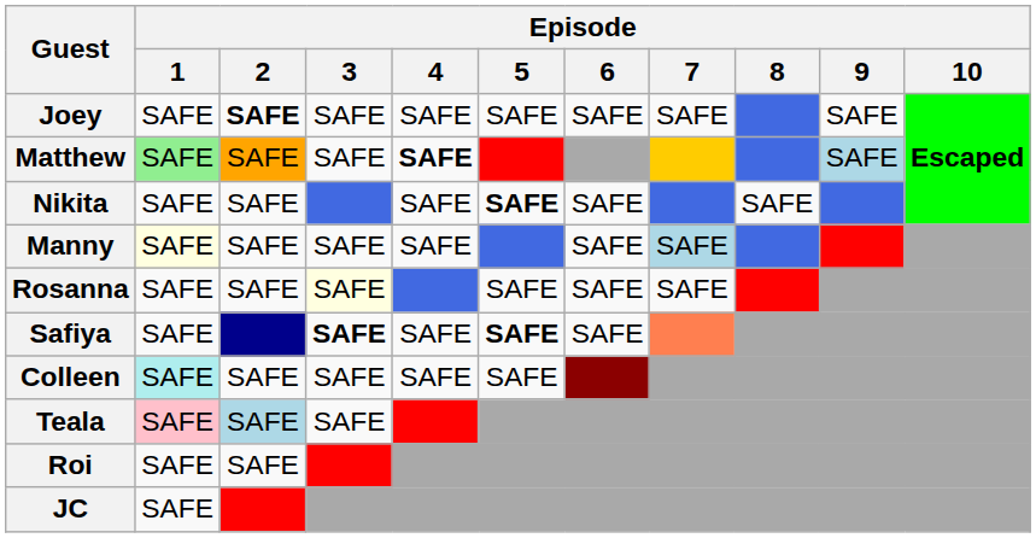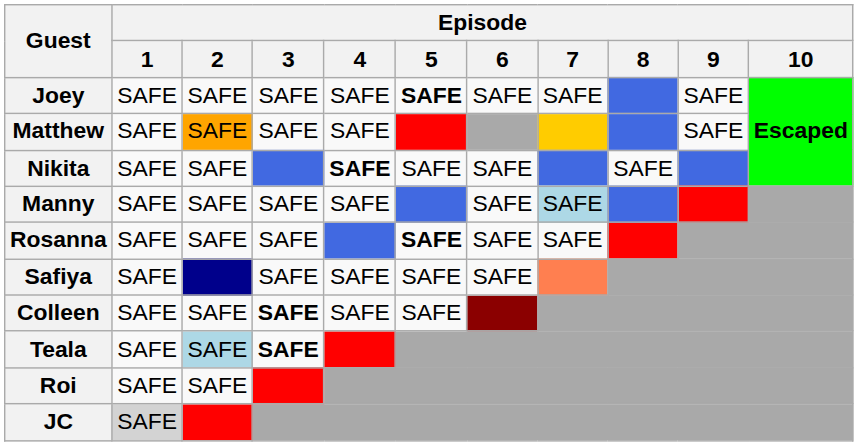Joey | Episode / 2: bold -> normal
Joey | Episode / 5: normal -> bold
Matthew | Episode / 1: lightgreen background -> no background
Matthew | Episode / 4: bold -> normal
Matthew | Episode / 9: lightblue background -> no background
Nikita | Episode / 4: normal -> bold
Nikita | Episode / 5: bold -> normal
Manny | Episode / 1: lightyellow background -> no background
Rosanna | Episode / 3: lightyellow background -> no background
Rosanna | Episode / 5: normal -> bold
Safiya | Episode / 3: bold -> normal
Safiya | Episode / 5: bold -> normal
Colleen | Episode / 1: paleturquoise background -> no background
Colleen | Episode / 3: normal -> bold
Teala | Episode / 1: pink background -> no background
Teala | Episode / 3: normal -> bold
JC | Episode / 1: no background -> lightgrey background
